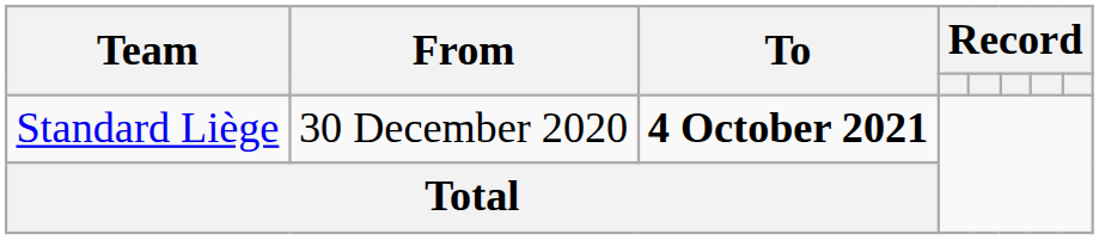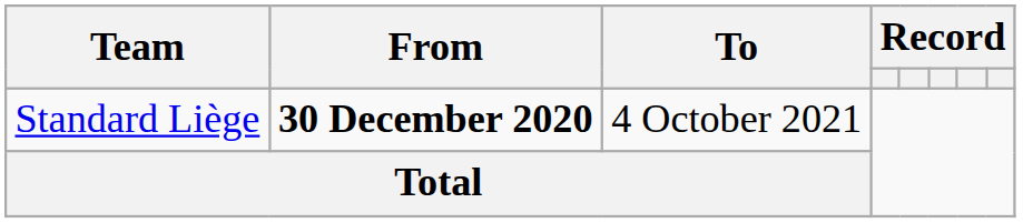Standard Liège | From: normal -> bold
Standard Liège | To: bold -> normal
